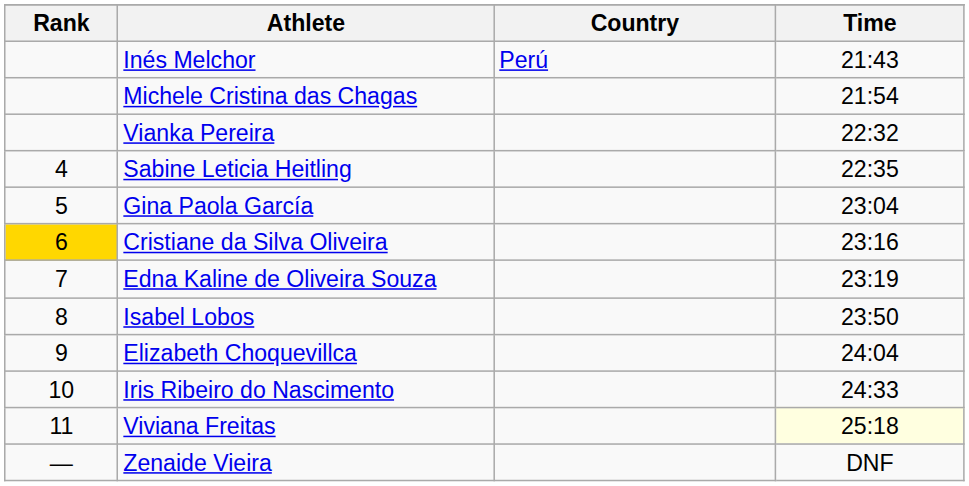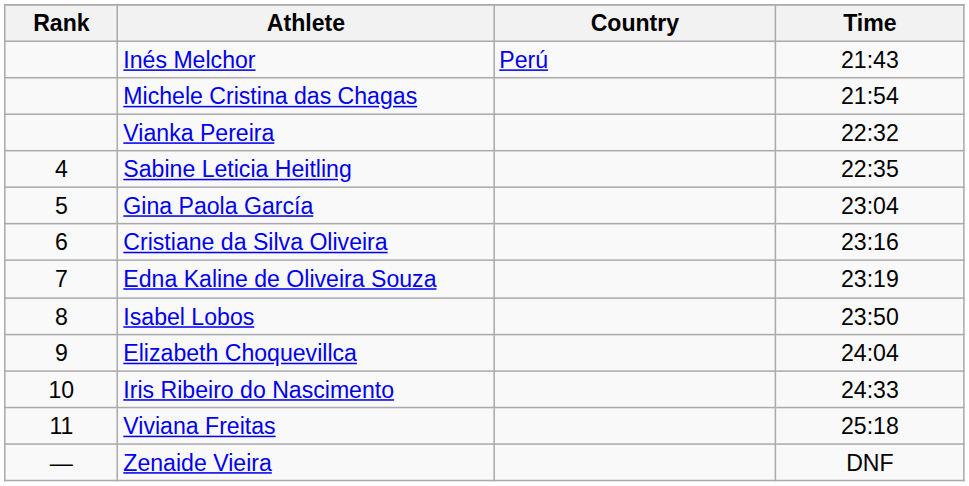Cristiane da Silva Oliveira | Rank: gold background -> no background
Viviana Freitas | Time: lightyellow background -> no background
